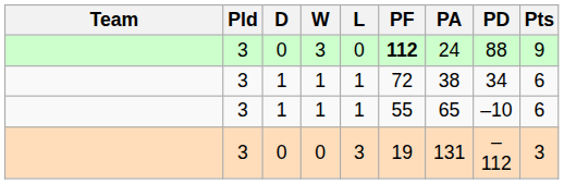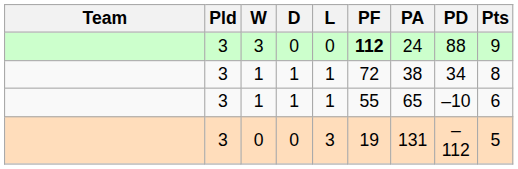columns swapped: W <-> D
row 3 | Pts: 6 -> 8
row 5 | Pts: 3 -> 5
